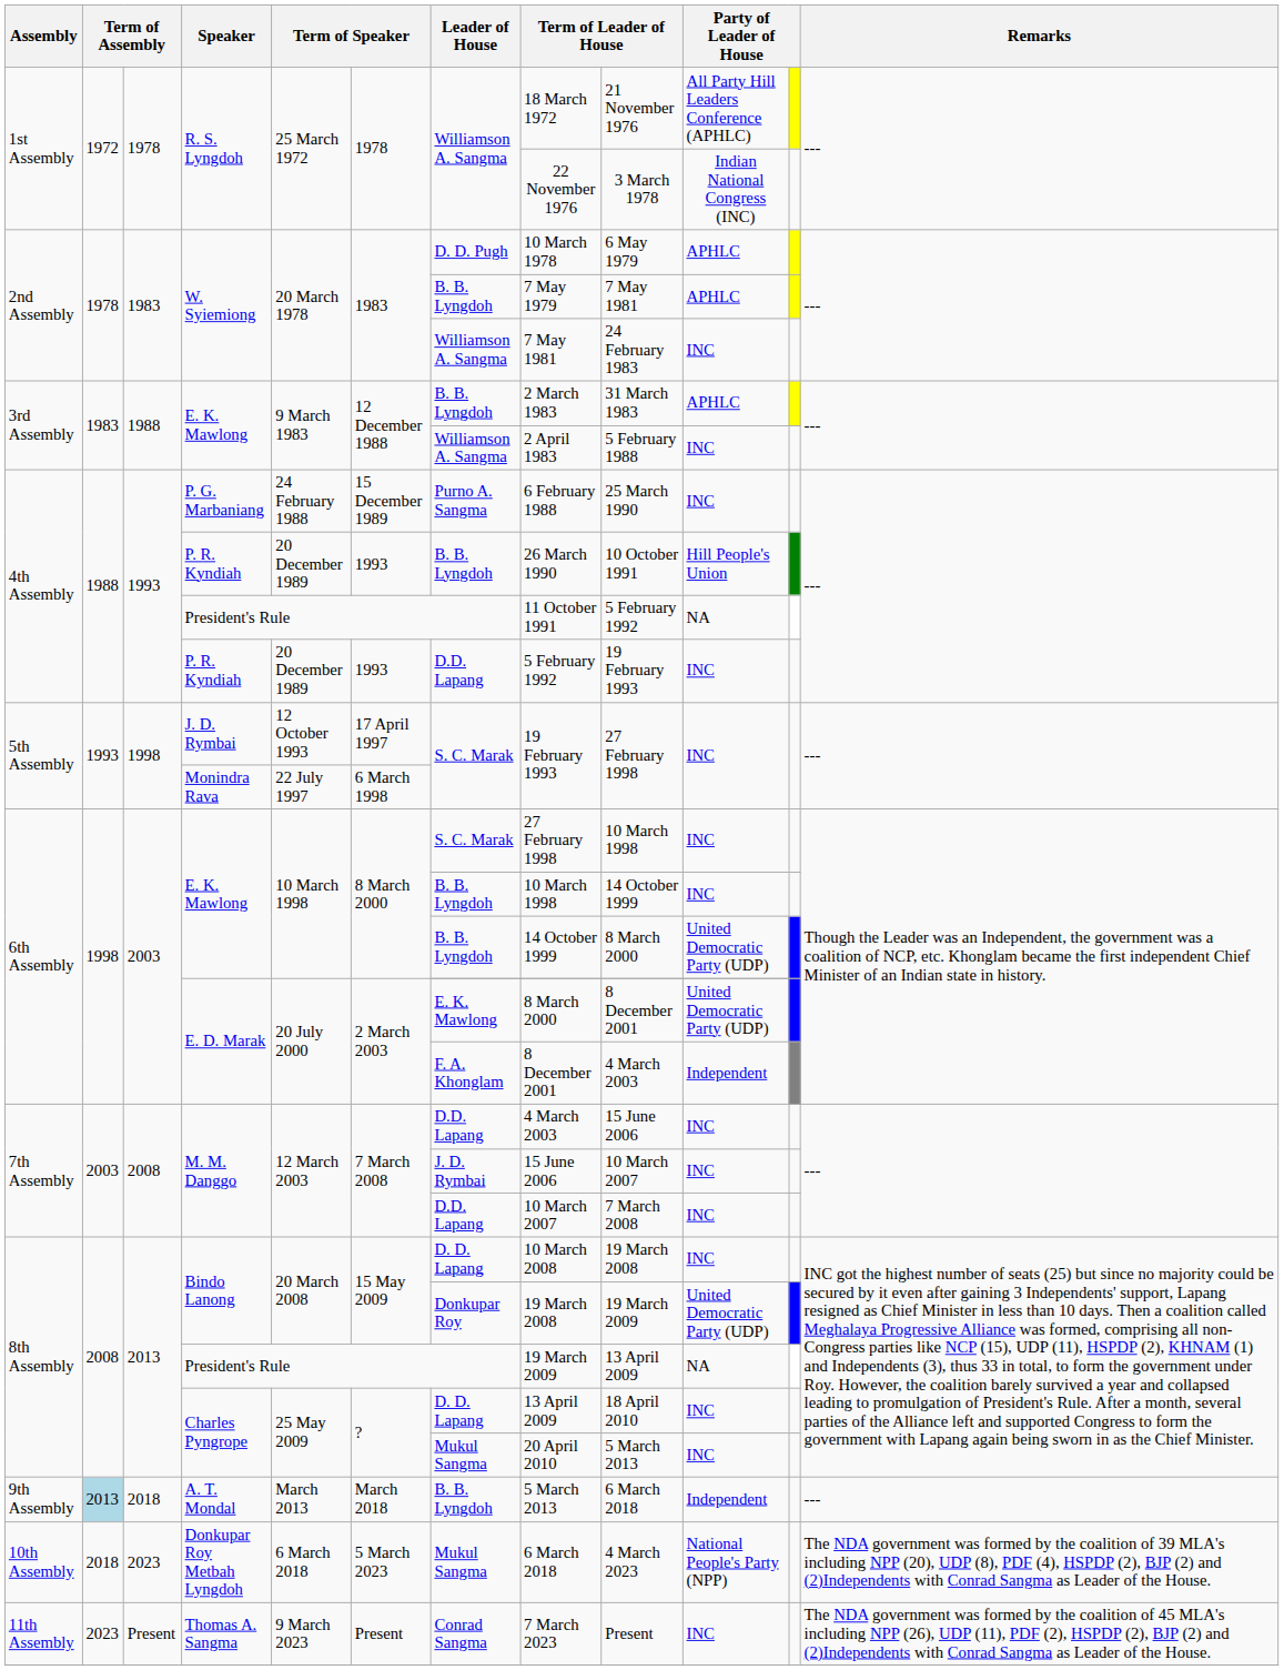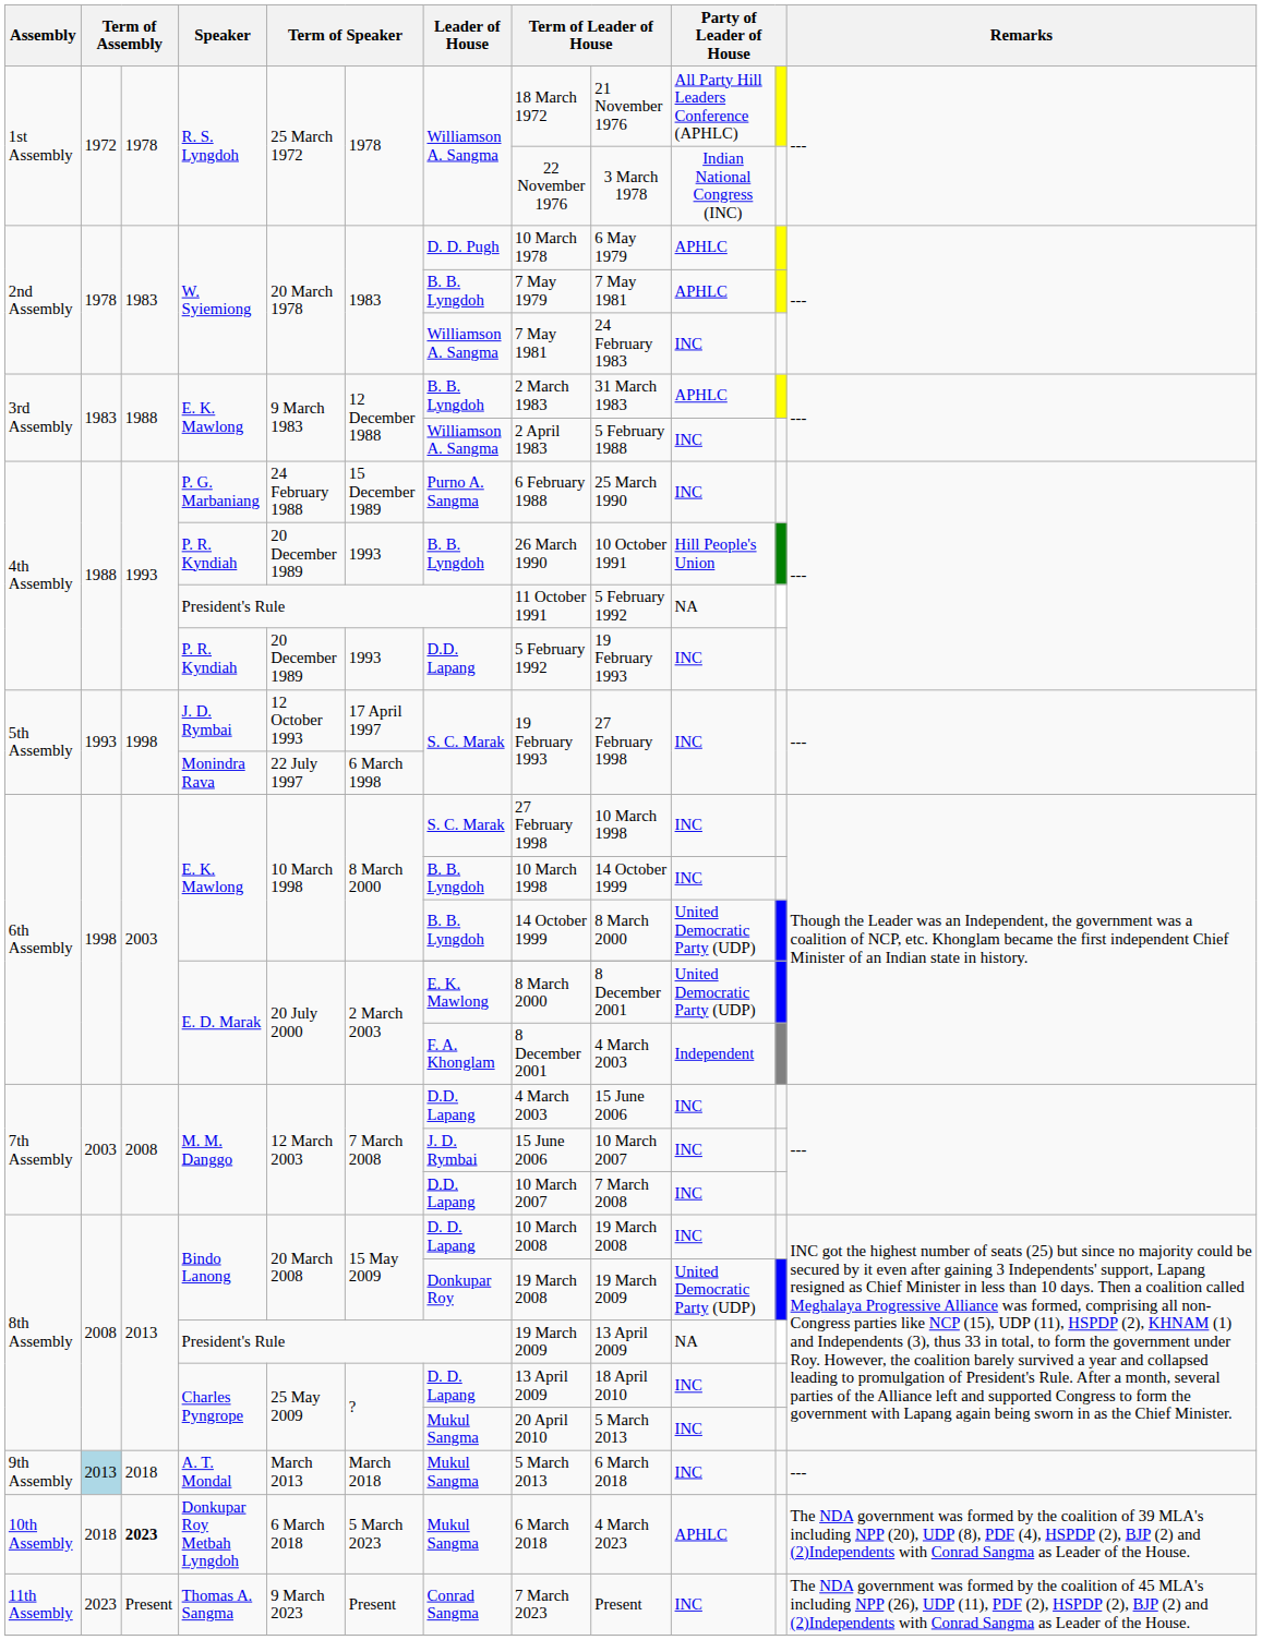A. T. Mondal | Leader of House: B. B. Lyngdoh -> Mukul Sangma
A. T. Mondal | column 10: Independent -> INC
Donkupar Roy Metbah Lyngdoh | column 3: normal -> bold
Donkupar Roy Metbah Lyngdoh | column 10: National People's Party (NPP) -> APHLC
